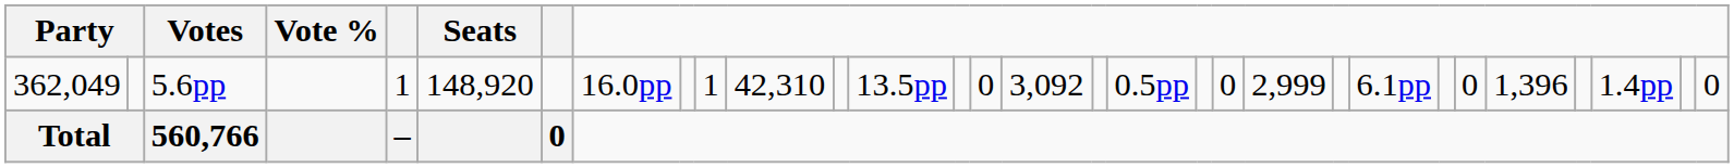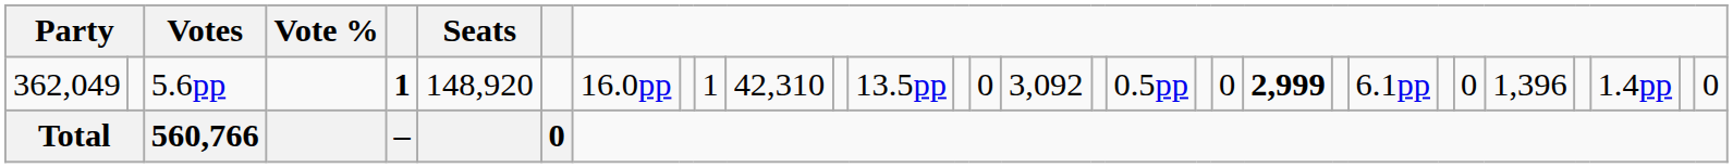5.6pp | column 5: normal -> bold
5.6pp | column 21: normal -> bold
